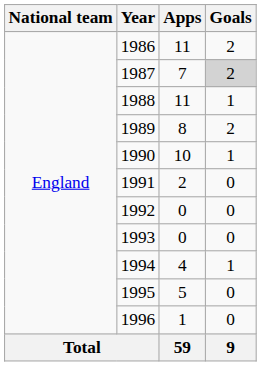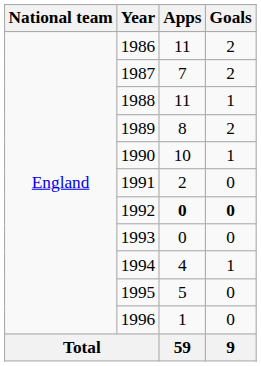1987 | Goals: lightgrey background -> no background
1992 | Apps: normal -> bold
1992 | Goals: normal -> bold
